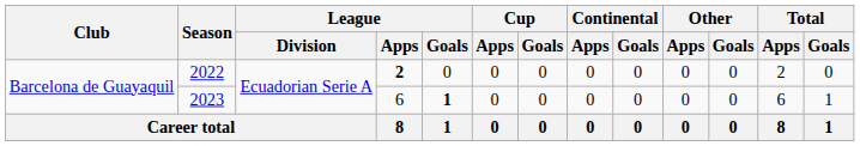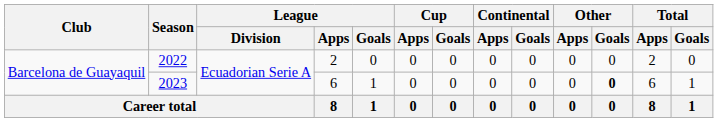2022 | League / Apps: bold -> normal
2023 | League / Goals: bold -> normal
2023 | Other / Goals: normal -> bold
